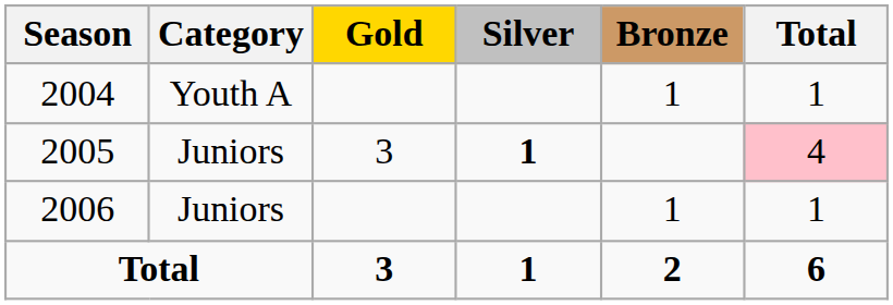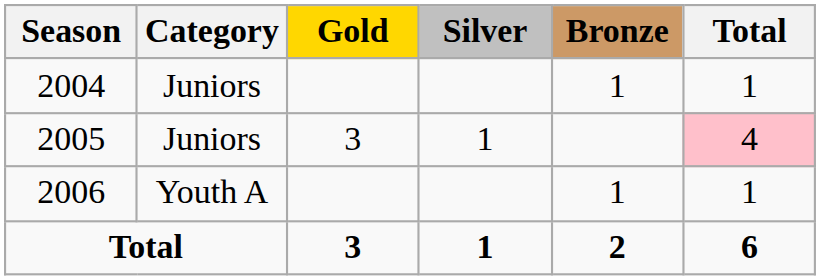2004 | Category: Youth A -> Juniors
2005 | Silver: bold -> normal
2006 | Category: Juniors -> Youth A
